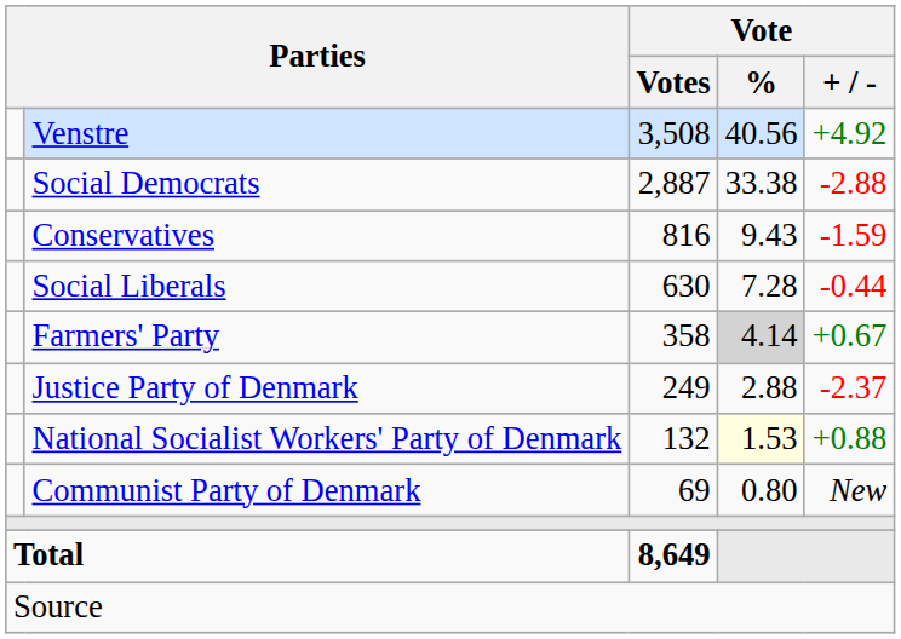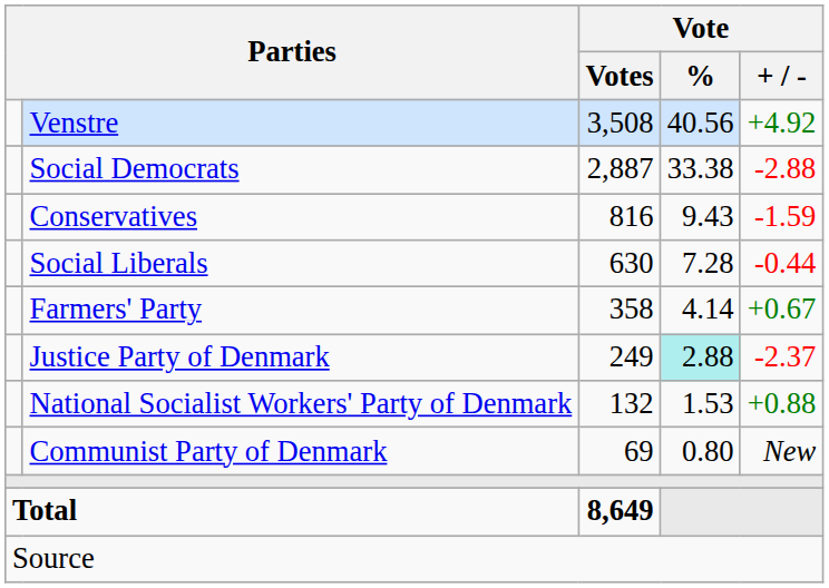Farmers' Party | Vote / %: lightgrey background -> no background
Justice Party of Denmark | Vote / %: no background -> paleturquoise background
National Socialist Workers' Party of Denmark | Vote / %: lightyellow background -> no background
